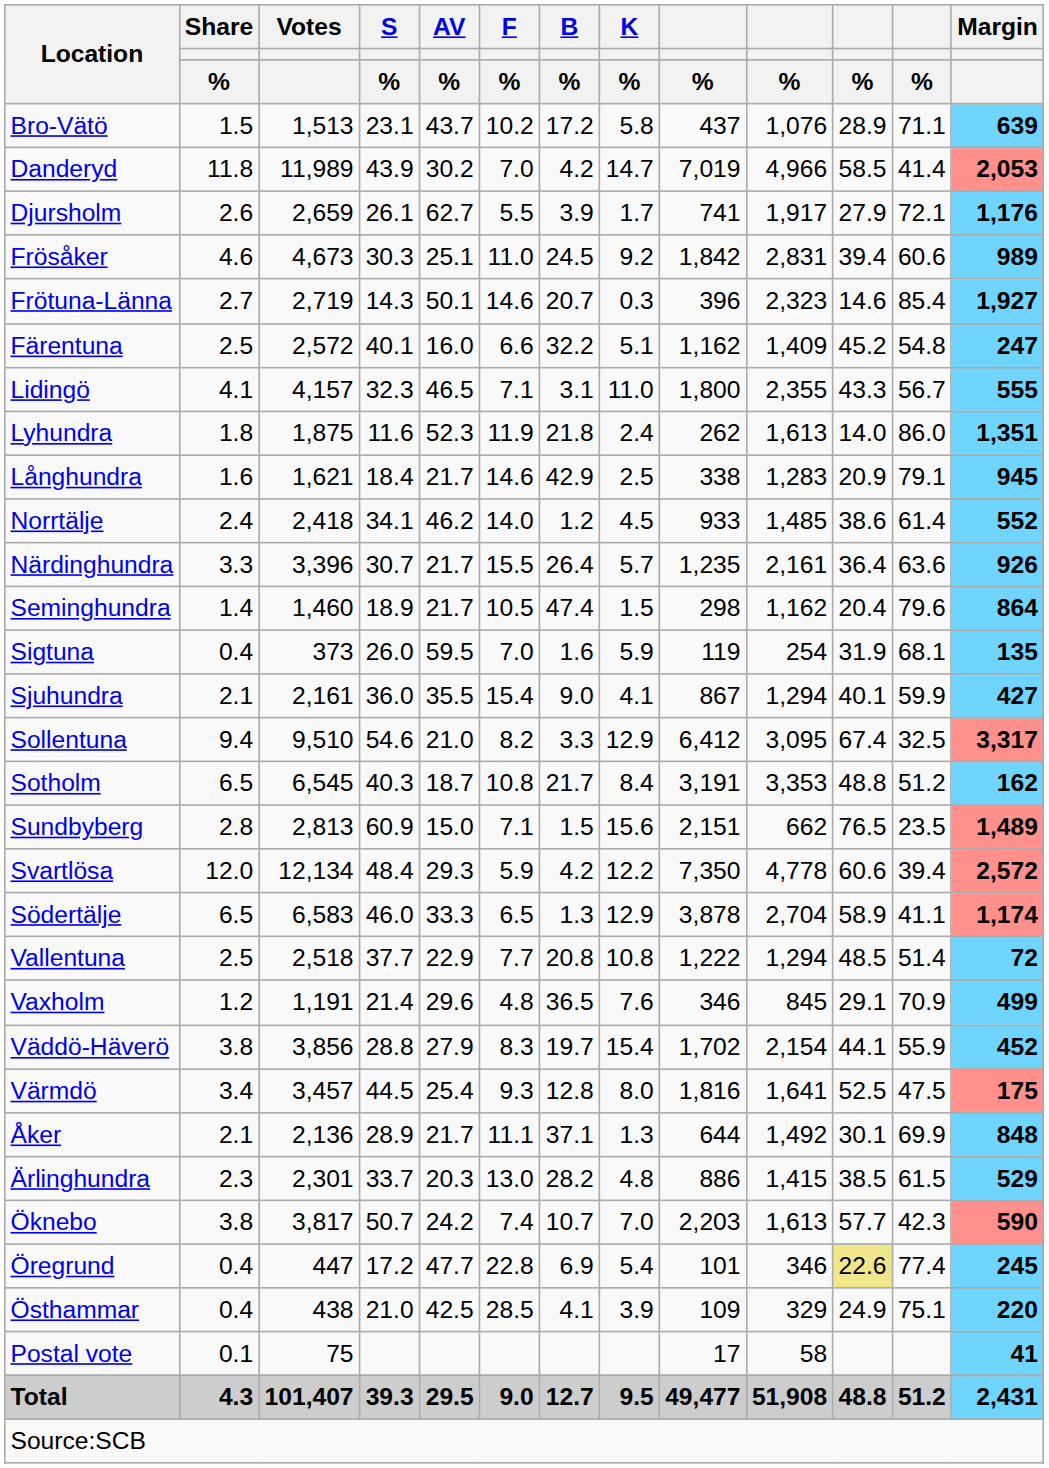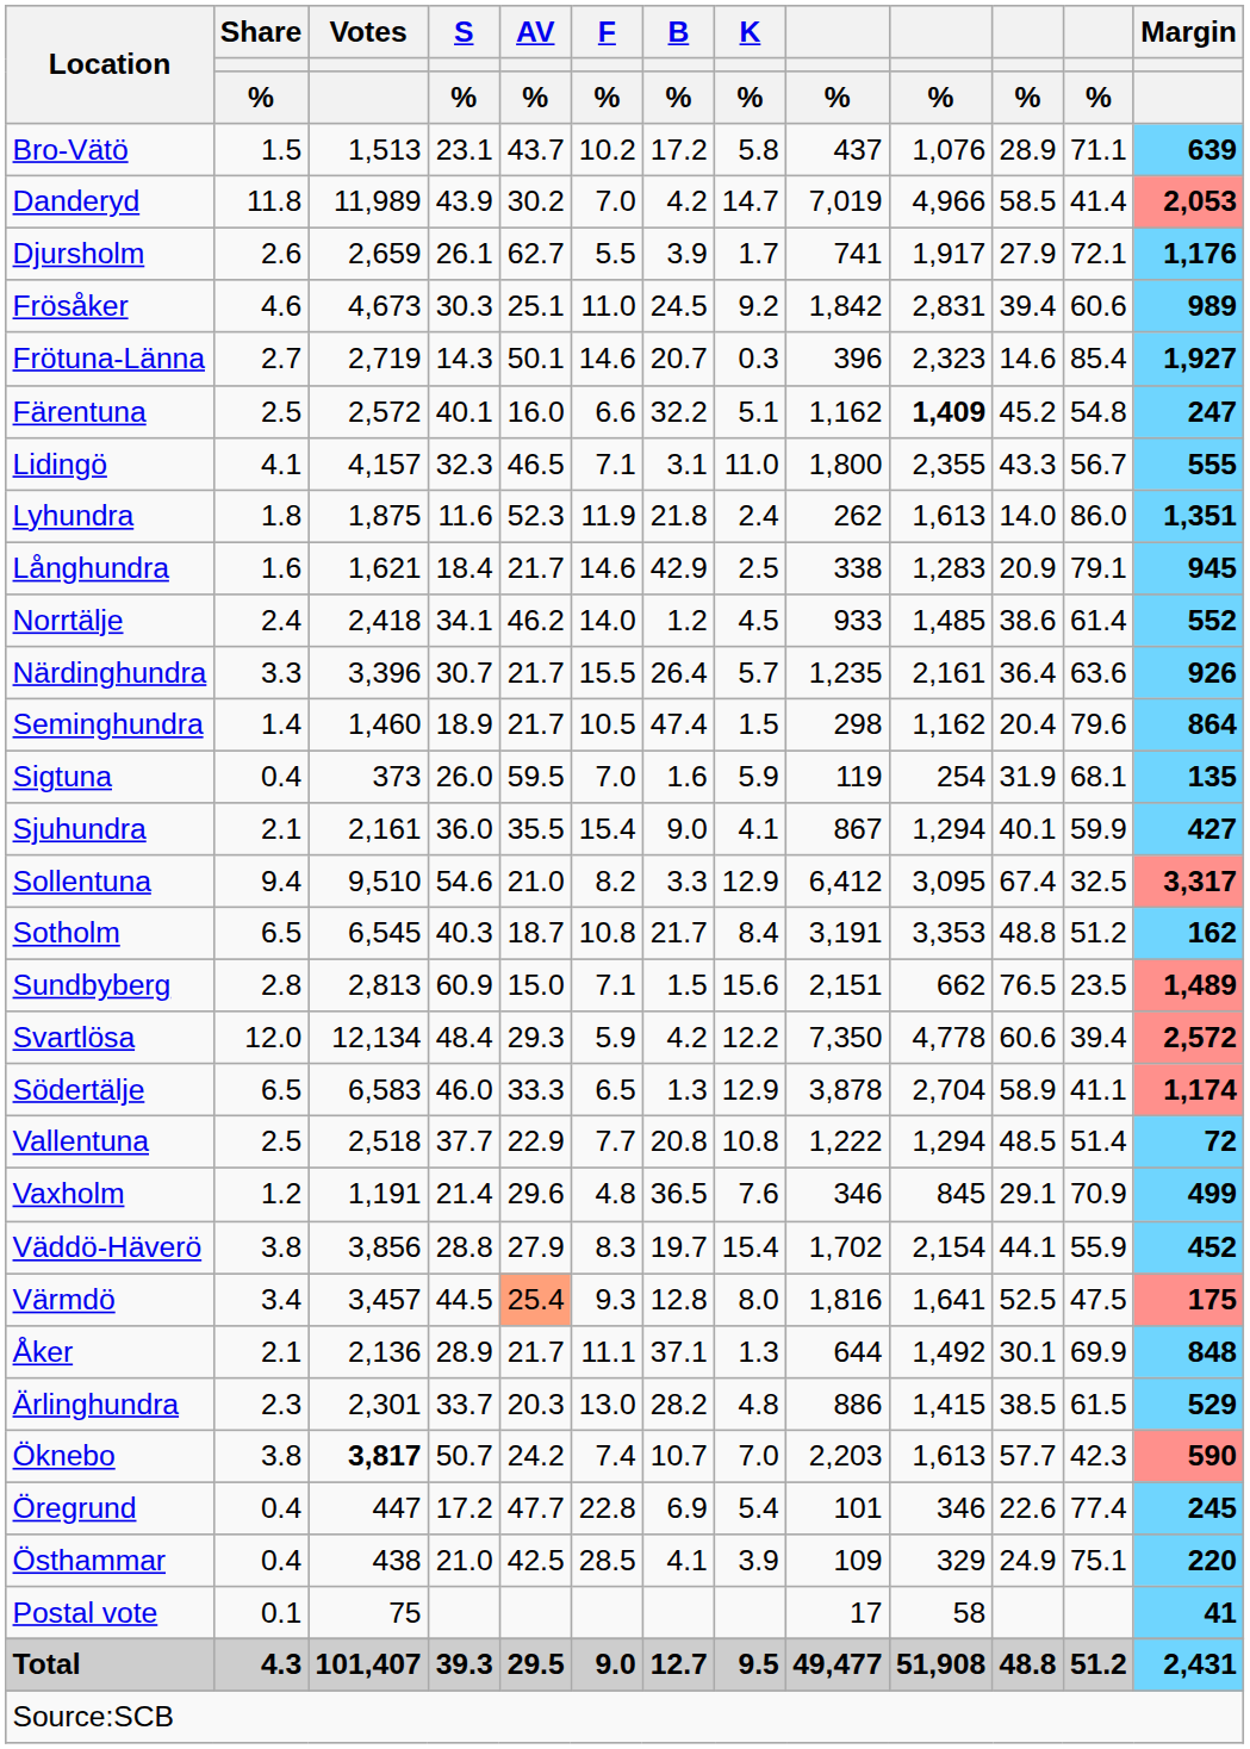Färentuna | column 10: normal -> bold
Värmdö | AV / %: no background -> lightsalmon background
Öknebo | Votes: normal -> bold
Öregrund | column 11: khaki background -> no background
